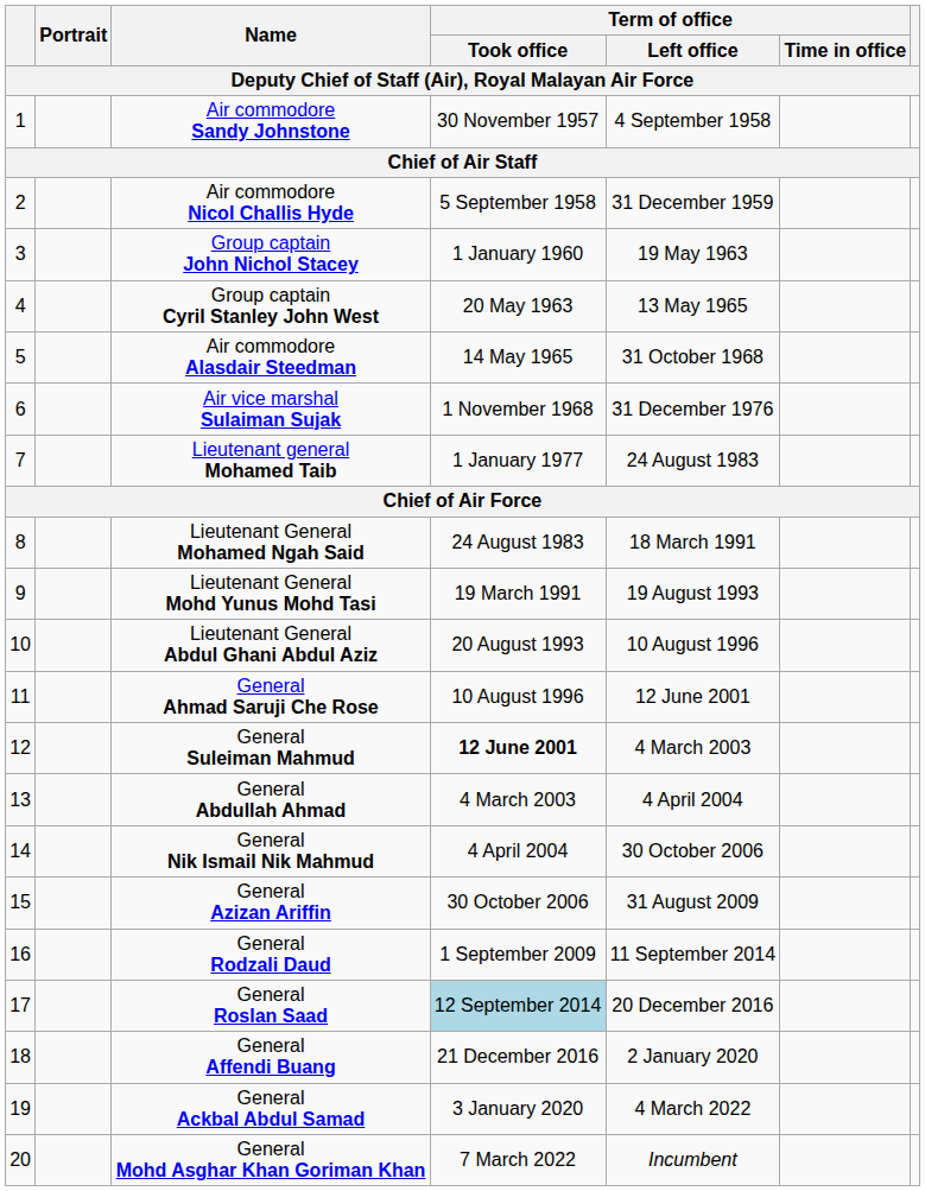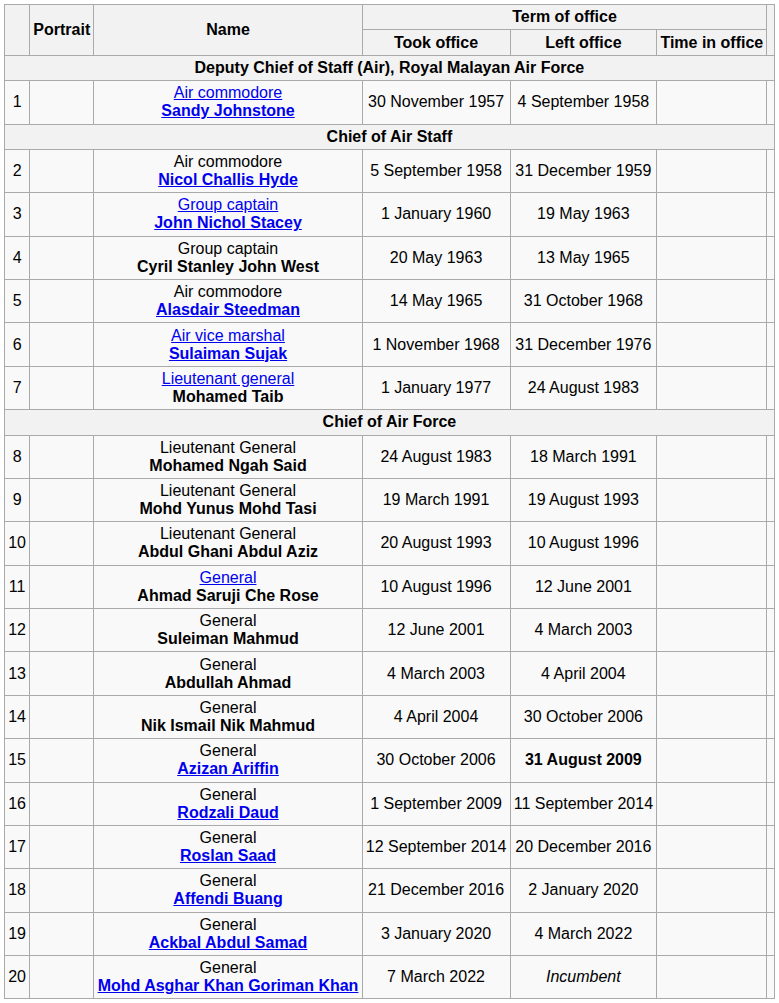General Suleiman Mahmud | Term of office / Took office: bold -> normal
General Azizan Ariffin | Term of office / Left office: normal -> bold
General Roslan Saad | Term of office / Took office: lightblue background -> no background
